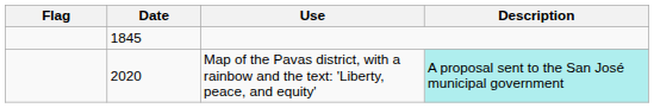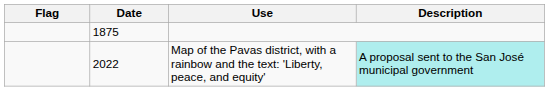row 2 | Date: 1845 -> 1875
row 3 | Date: 2020 -> 2022
